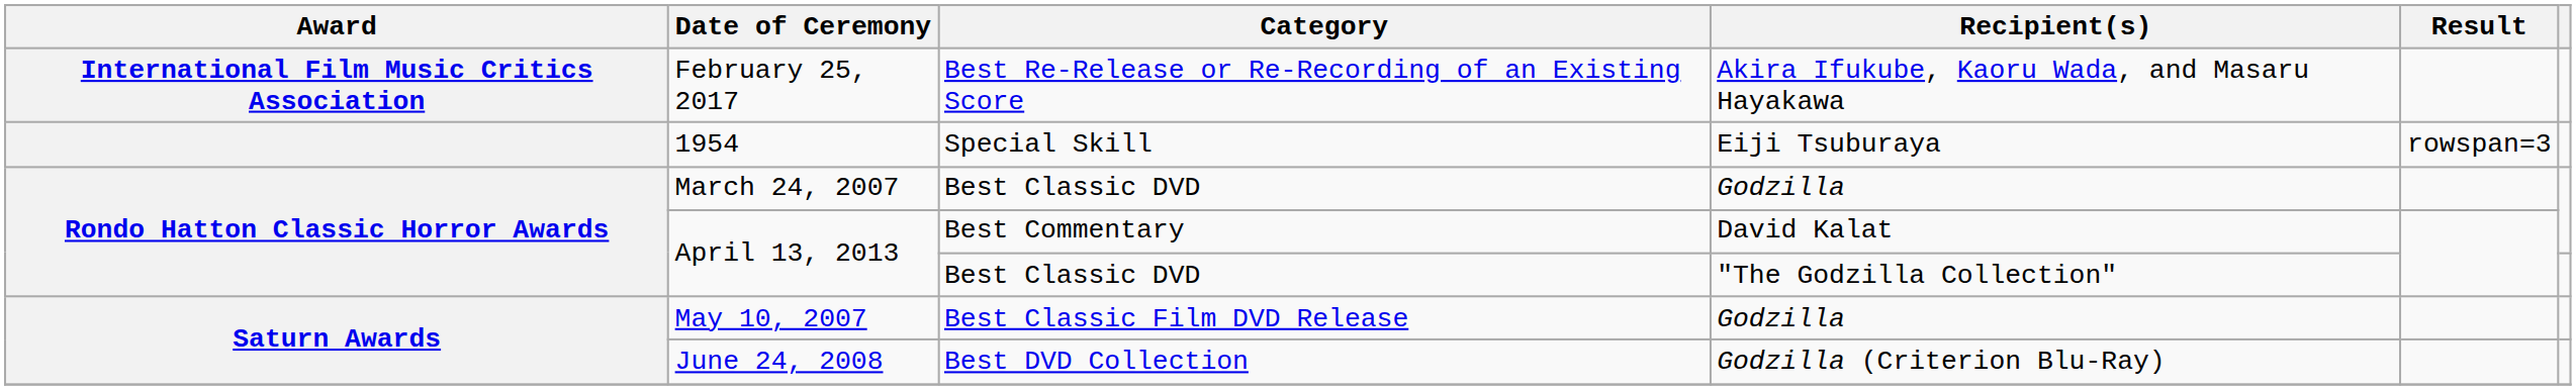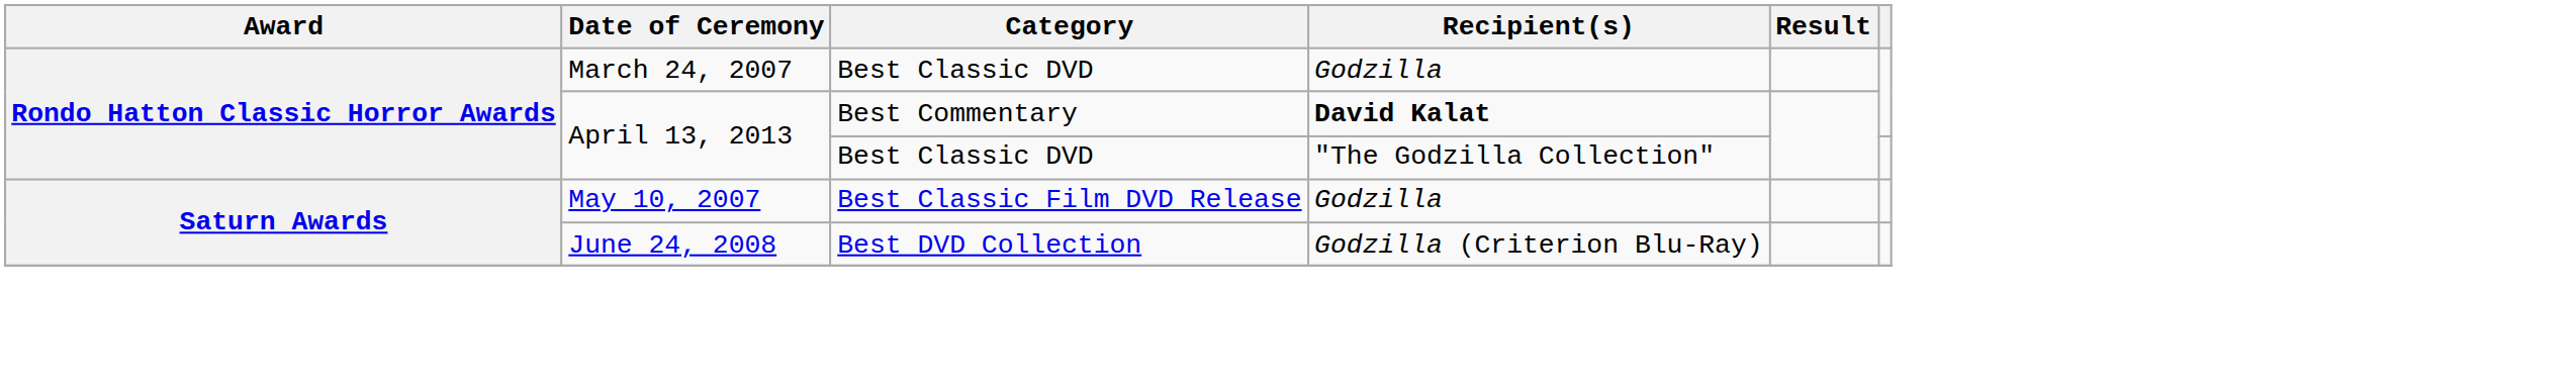- row: International Film Music Critics Association | February 25, 2017 | Best Re-Release or Re-Recording of an Existing Score | Akira Ifukube, Kaoru Wada, and Masaru Hayakawa
- row: 1954 | Special Skill | Eiji Tsuburaya | rowspan=3
April 13, 2013 / Best Commentary | Recipient(s): normal -> bold
